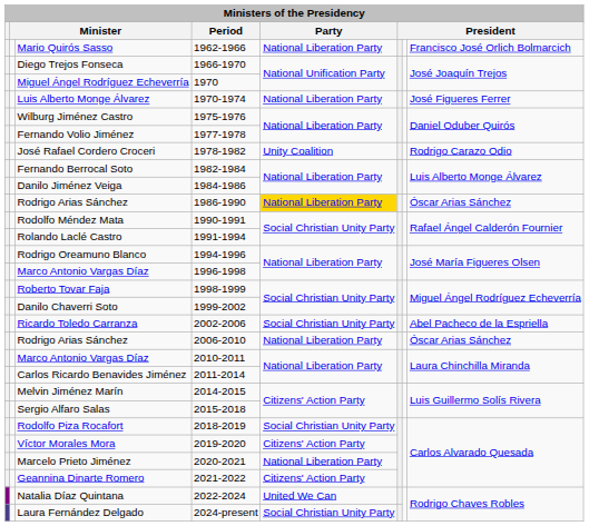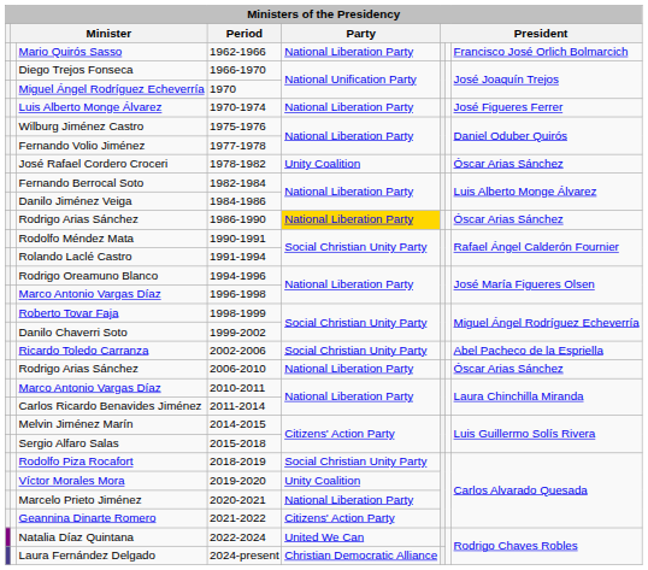José Rafael Cordero Croceri | column 8: Rodrigo Carazo Odio -> Óscar Arias Sánchez
Víctor Morales Mora | Party: Citizens' Action Party -> Unity Coalition
Laura Fernández Delgado | Party: Social Christian Unity Party -> Christian Democratic Alliance
